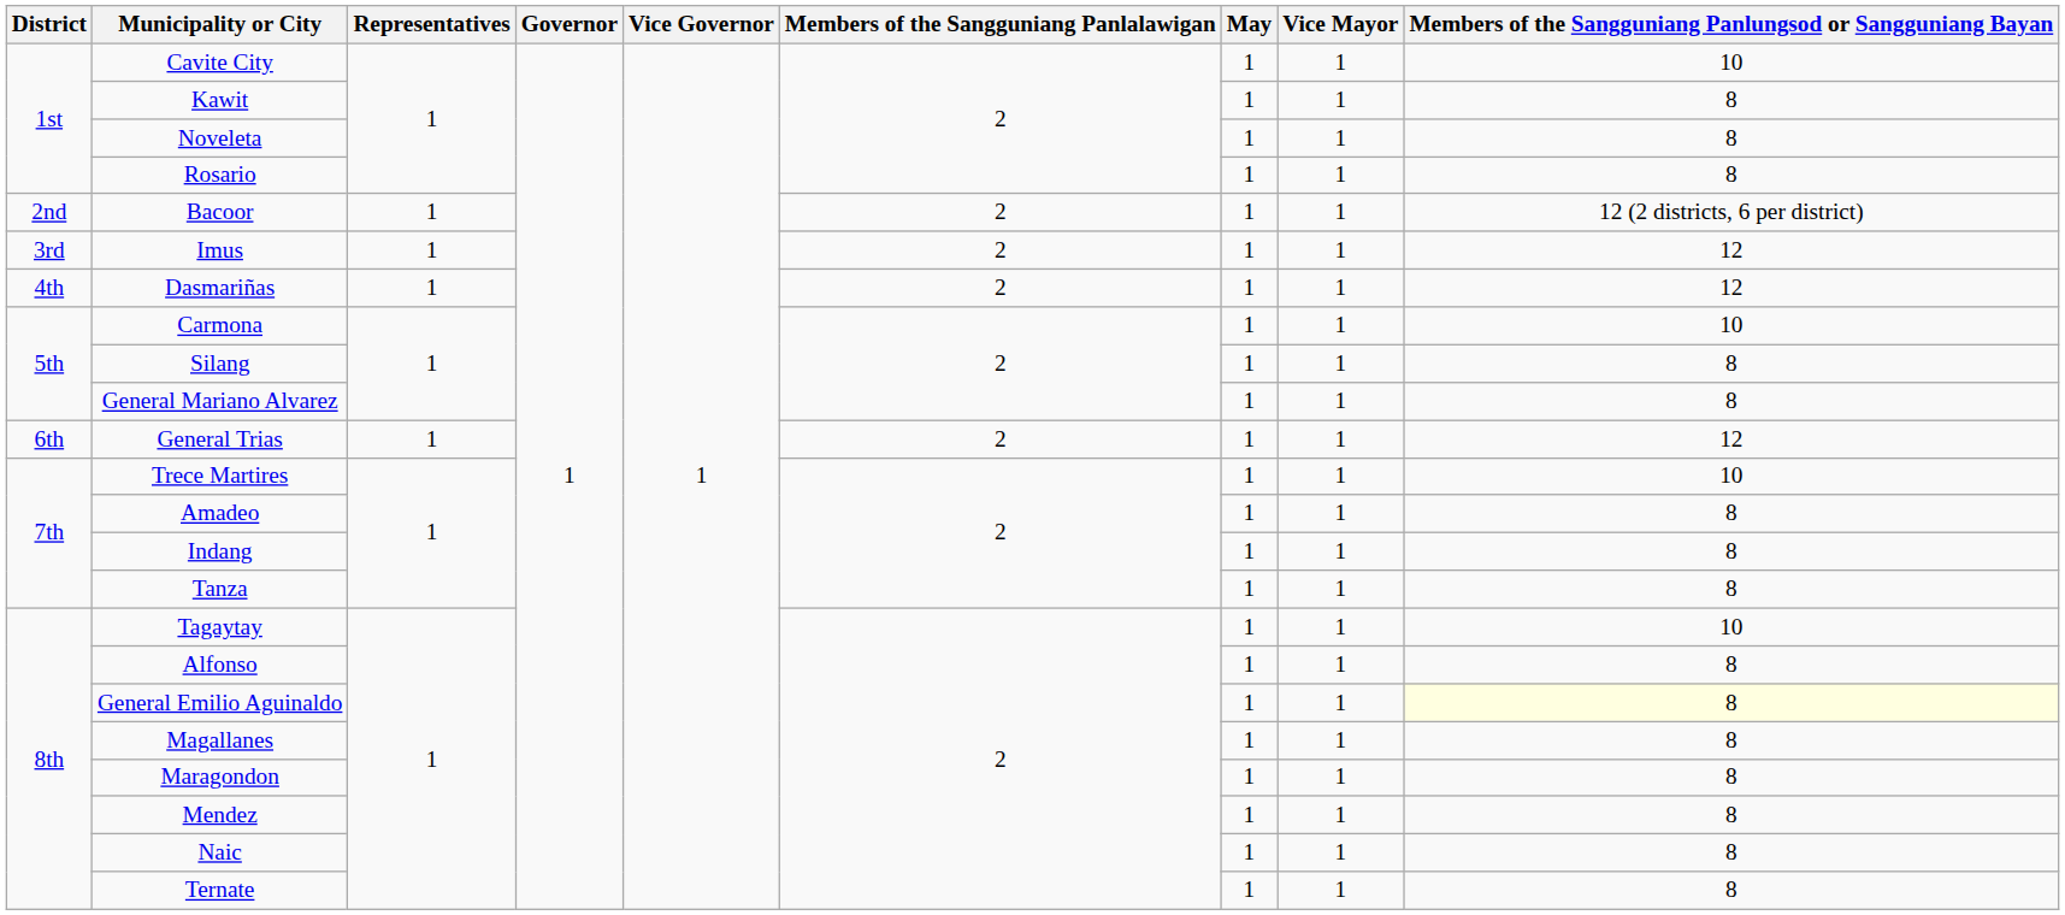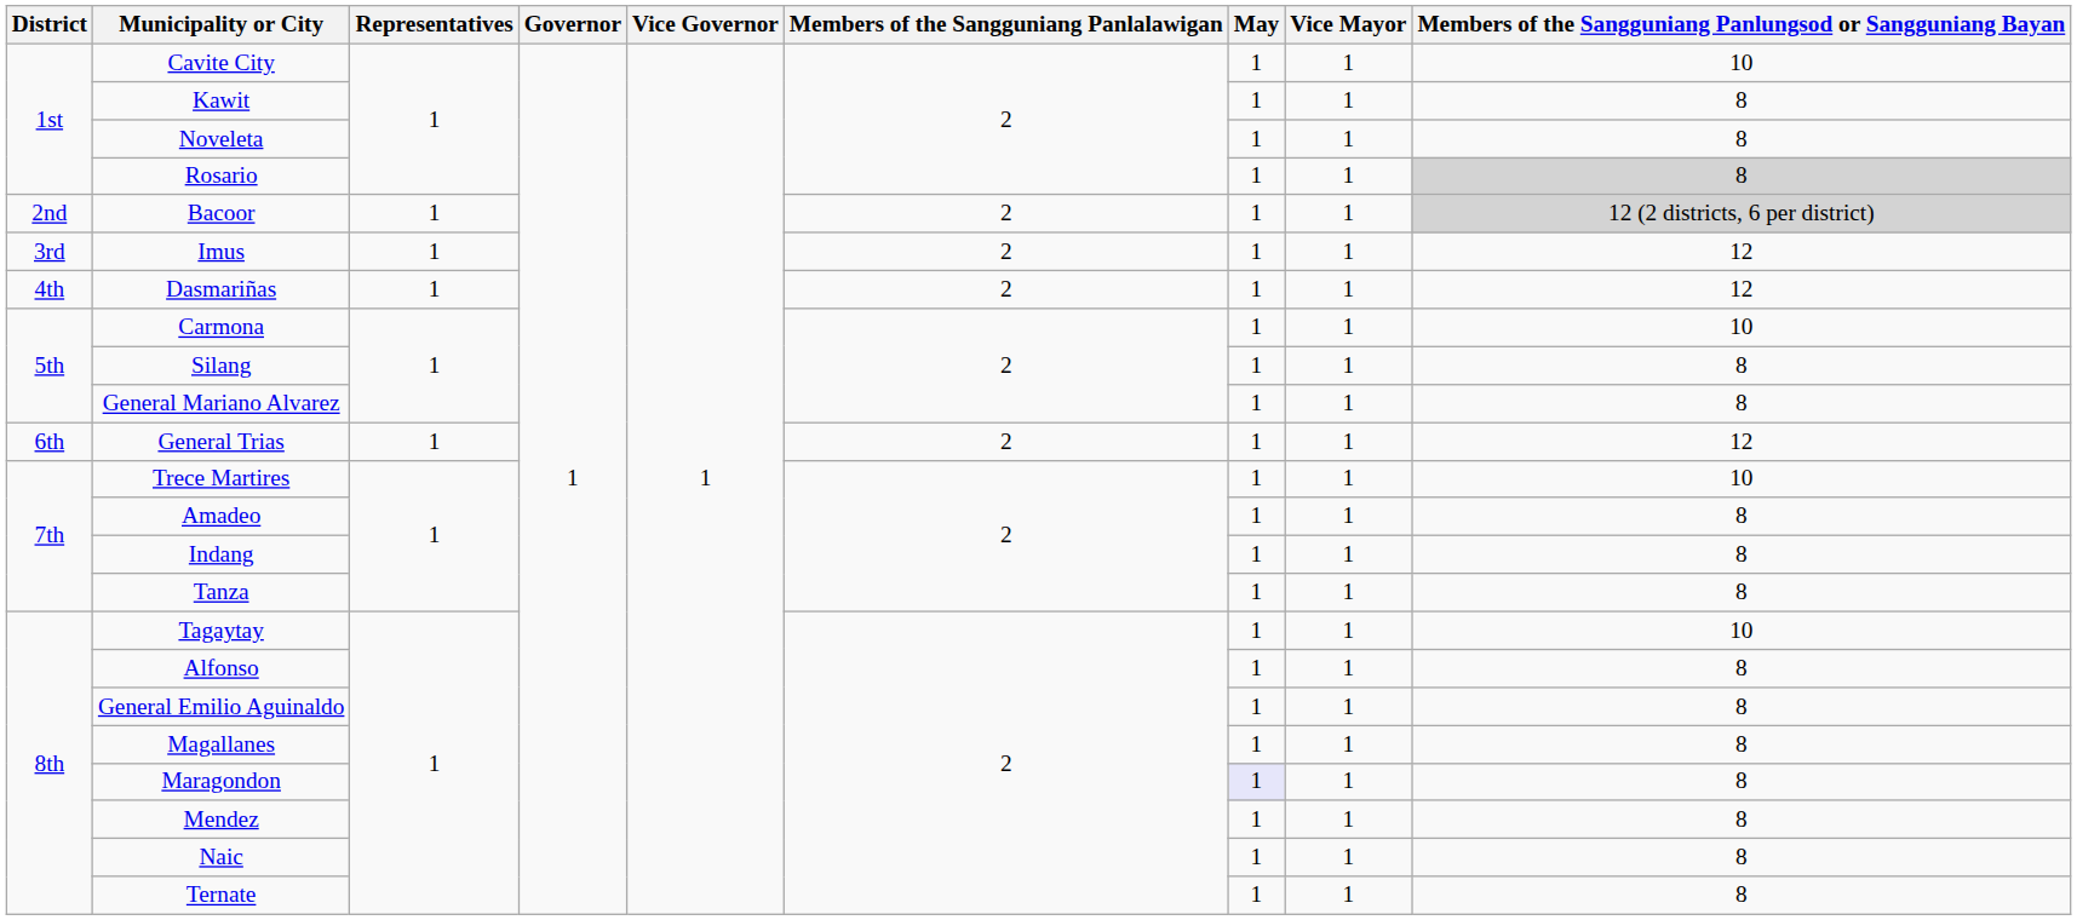Rosario | Members of the Sangguniang Panlungsod or Sangguniang Bayan: no background -> lightgrey background
Bacoor | Members of the Sangguniang Panlungsod or Sangguniang Bayan: no background -> lightgrey background
General Emilio Aguinaldo | Members of the Sangguniang Panlungsod or Sangguniang Bayan: lightyellow background -> no background
Maragondon | May: no background -> lavender background
